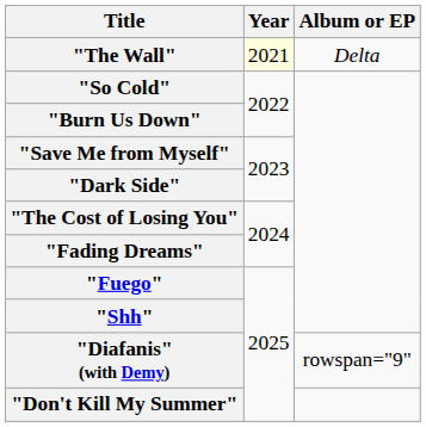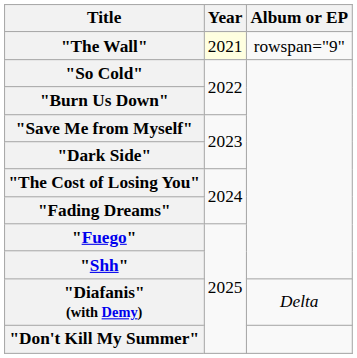"The Wall" | Album or EP: Delta -> rowspan="9"
"Diafanis" (with Demy) | Album or EP: rowspan="9" -> Delta
